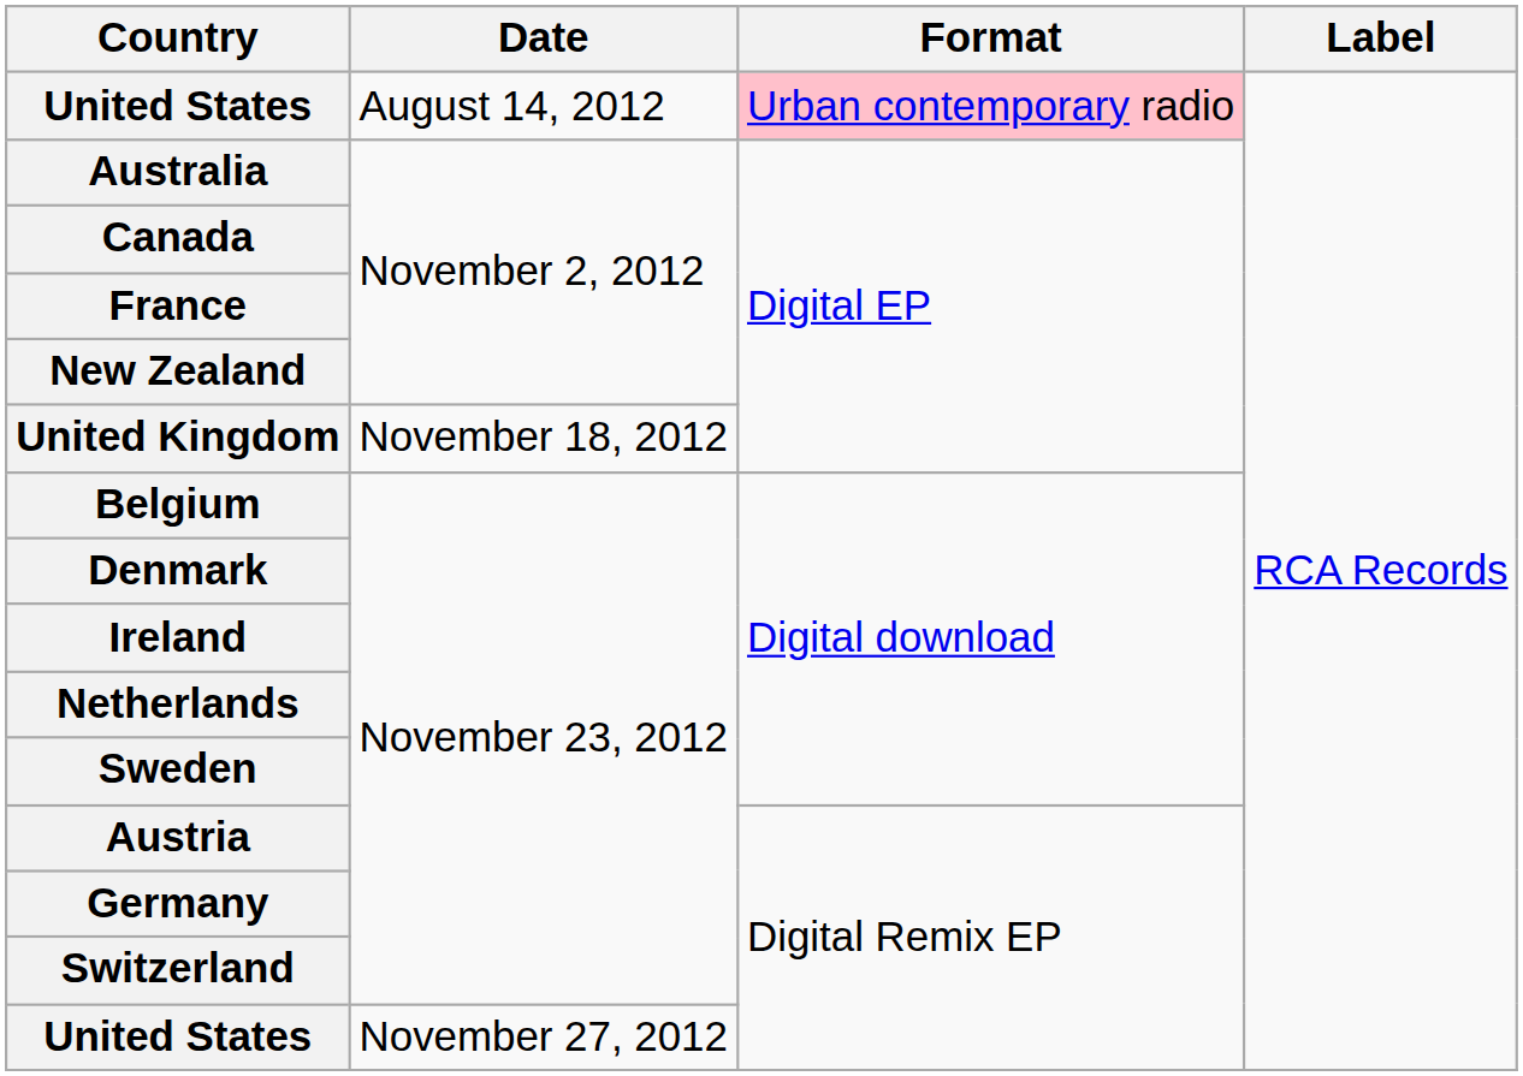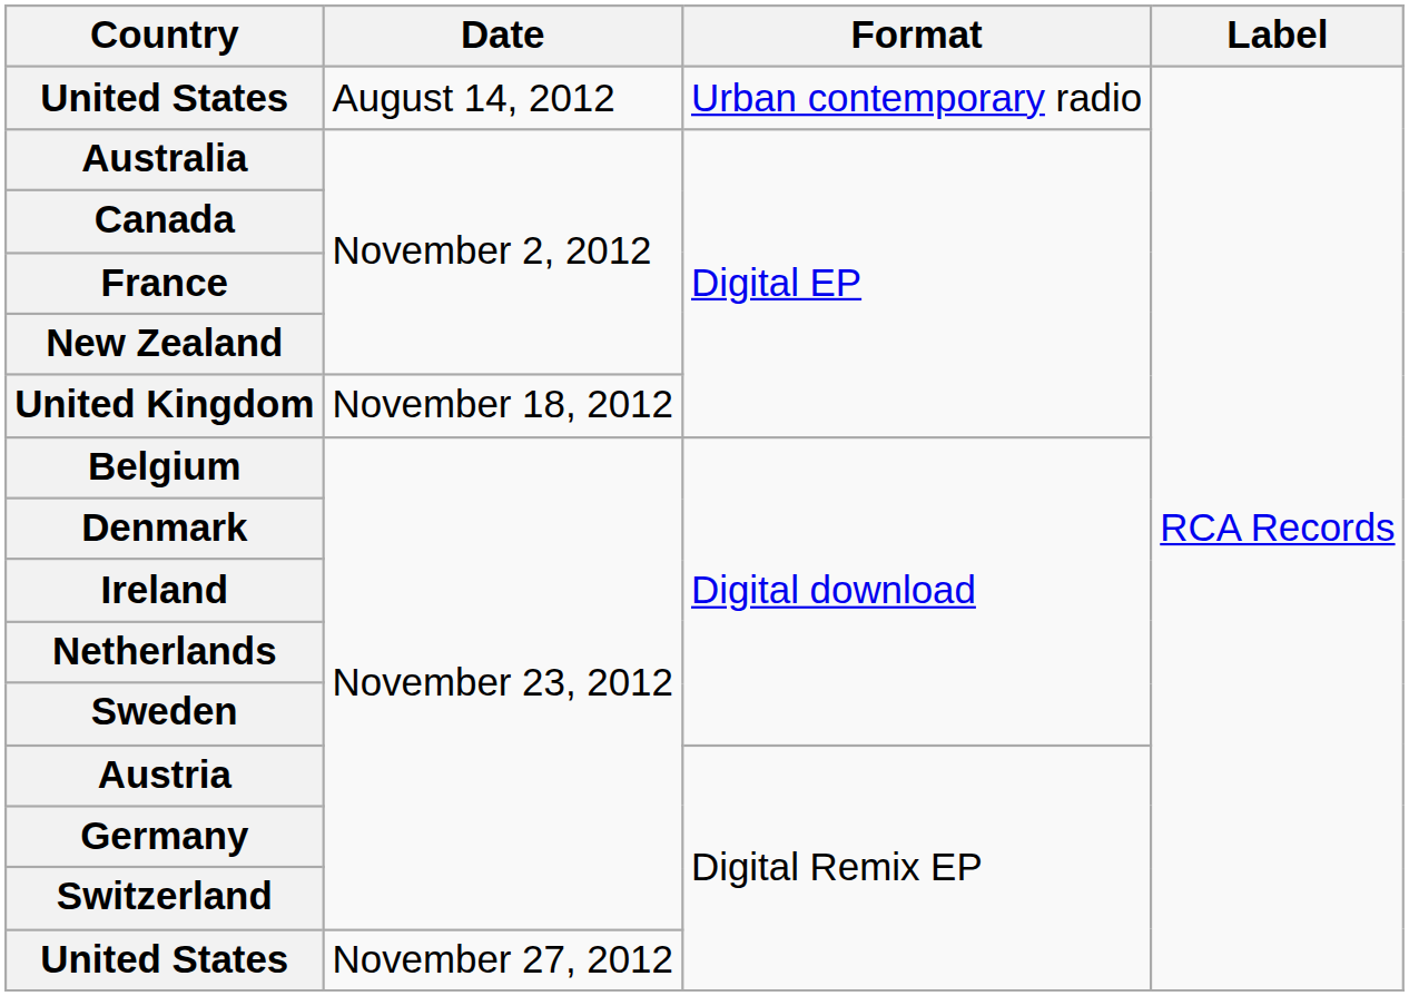United States / August 14, 2012 | Format: pink background -> no background
